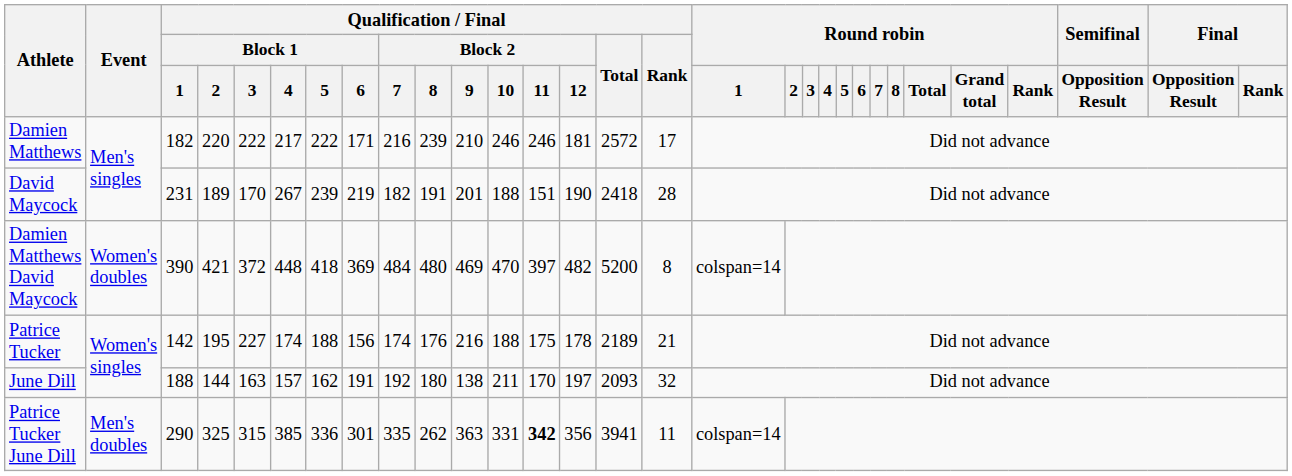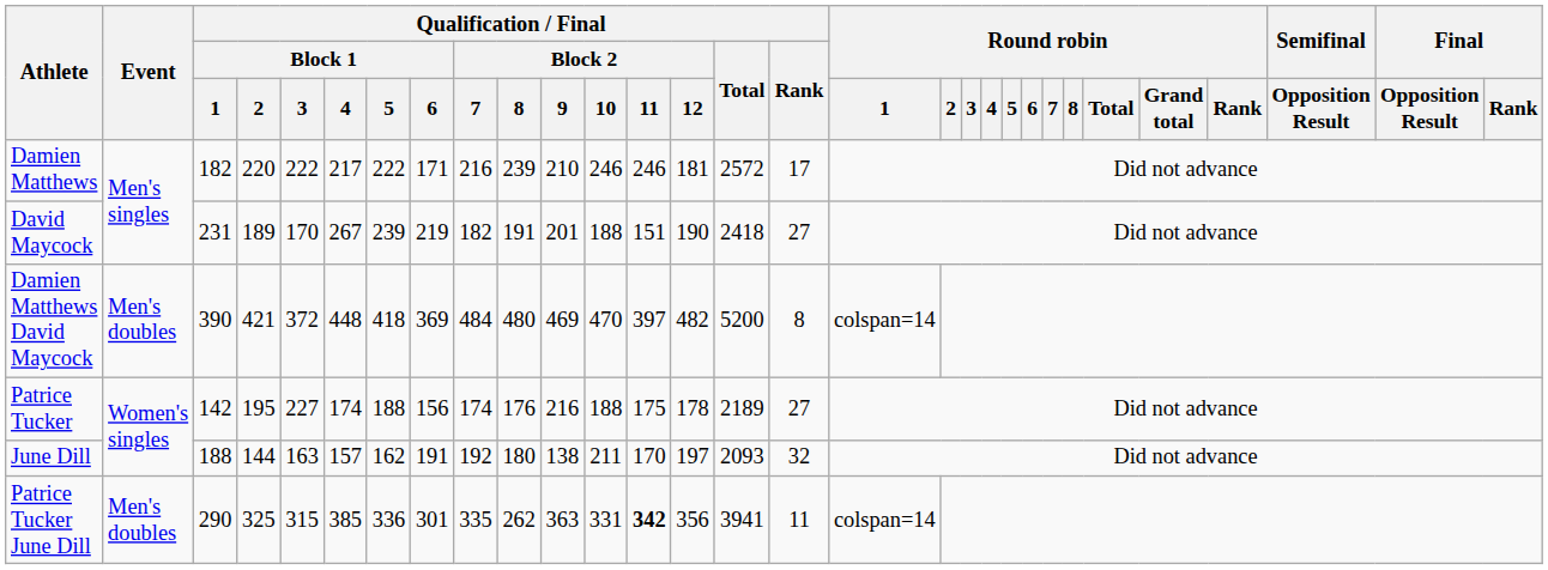David Maycock | Qualification / Final / Rank: 28 -> 27
Damien Matthews David Maycock | Event: Women's doubles -> Men's doubles
Patrice Tucker | Qualification / Final / Rank: 21 -> 27
